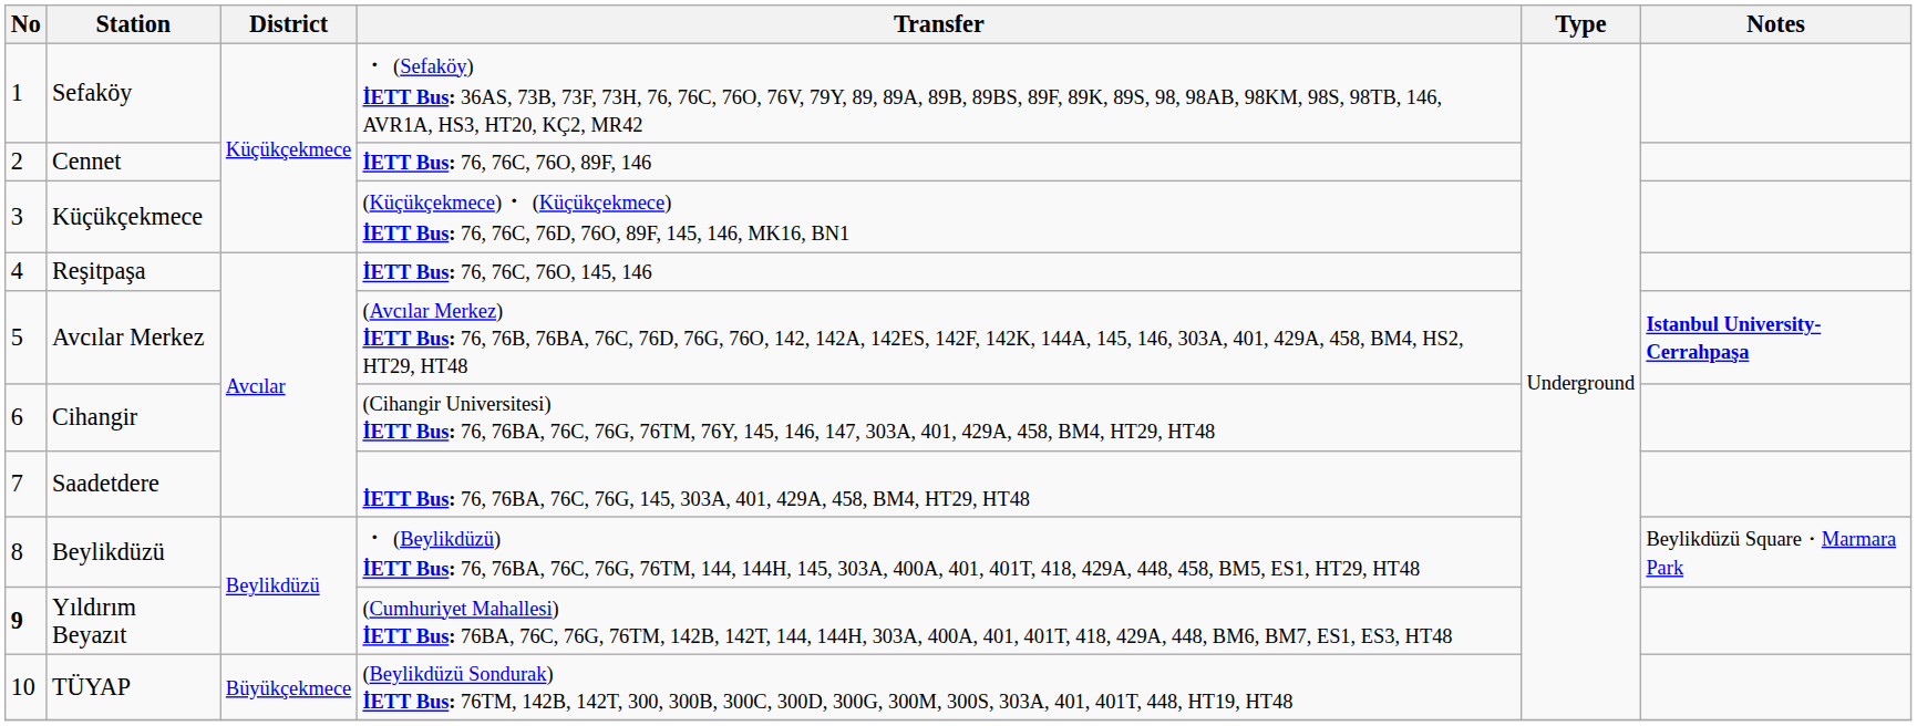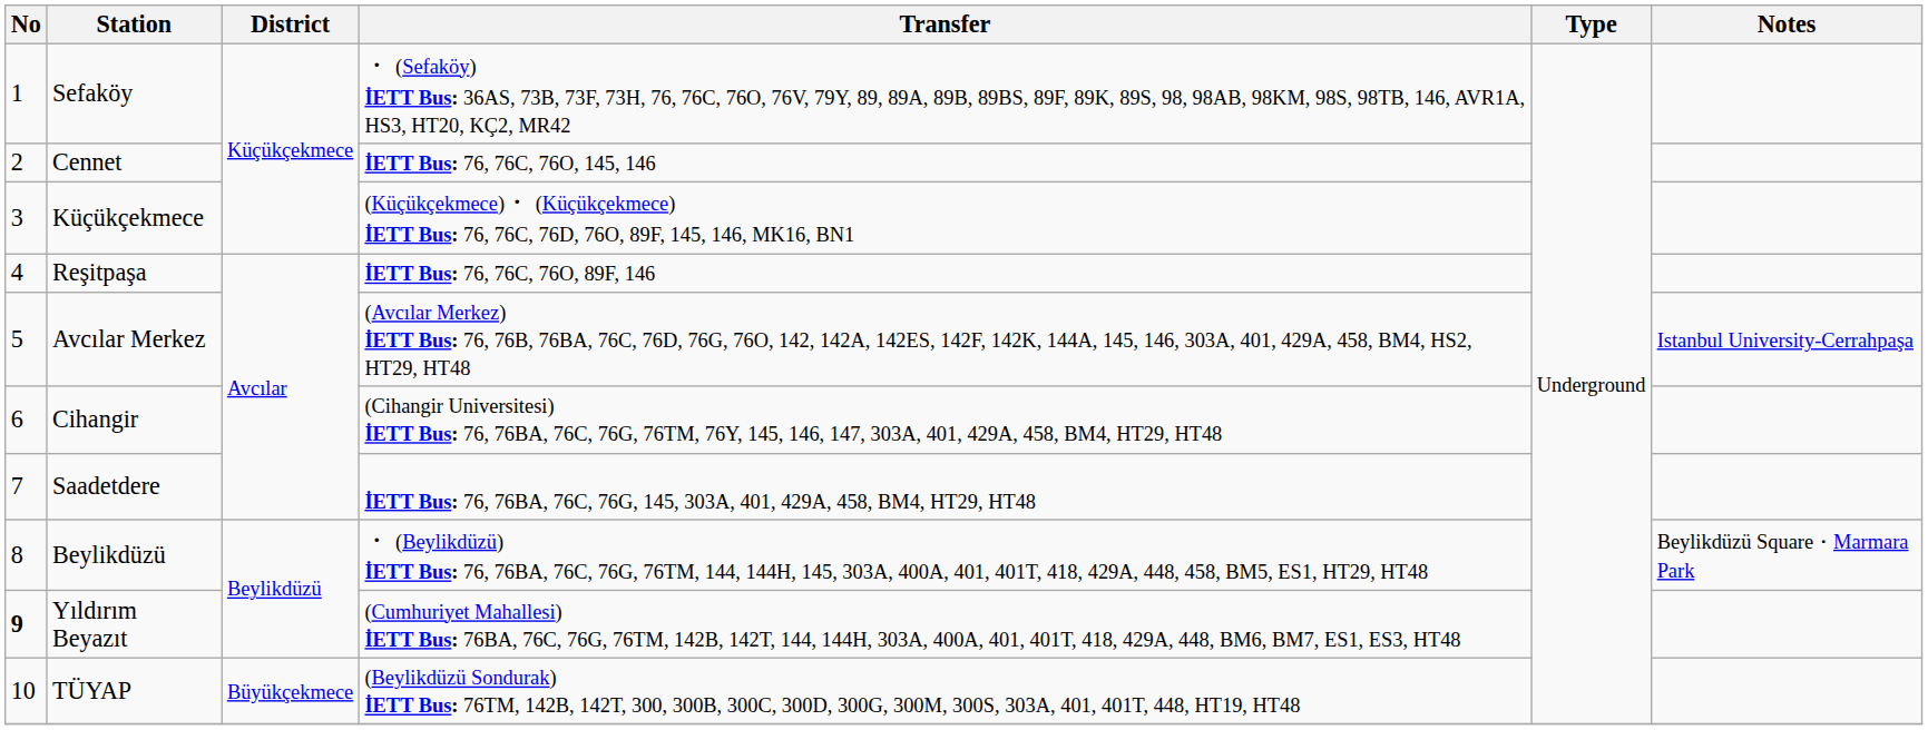Cennet | Transfer: İETT Bus: 76, 76C, 76O, 89F, 146 -> İETT Bus: 76, 76C, 76O, 145, 146
Reşitpaşa | Transfer: İETT Bus: 76, 76C, 76O, 145, 146 -> İETT Bus: 76, 76C, 76O, 89F, 146
Avcılar Merkez | Notes: bold -> normal
